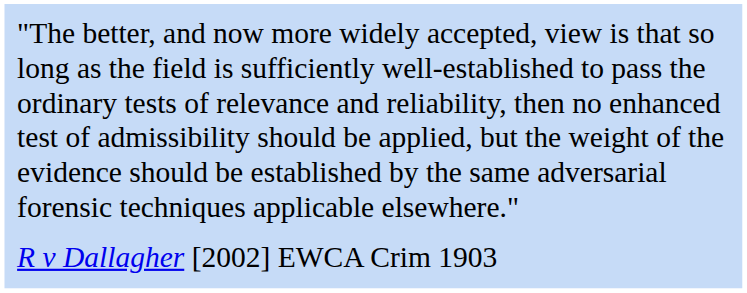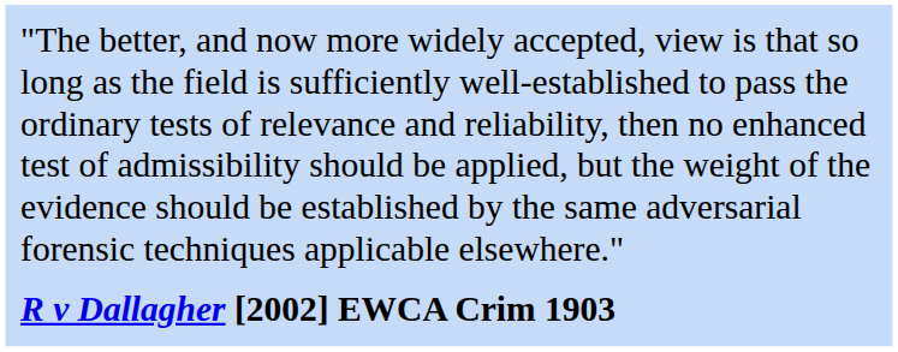row 2 | column 1: normal -> bold
